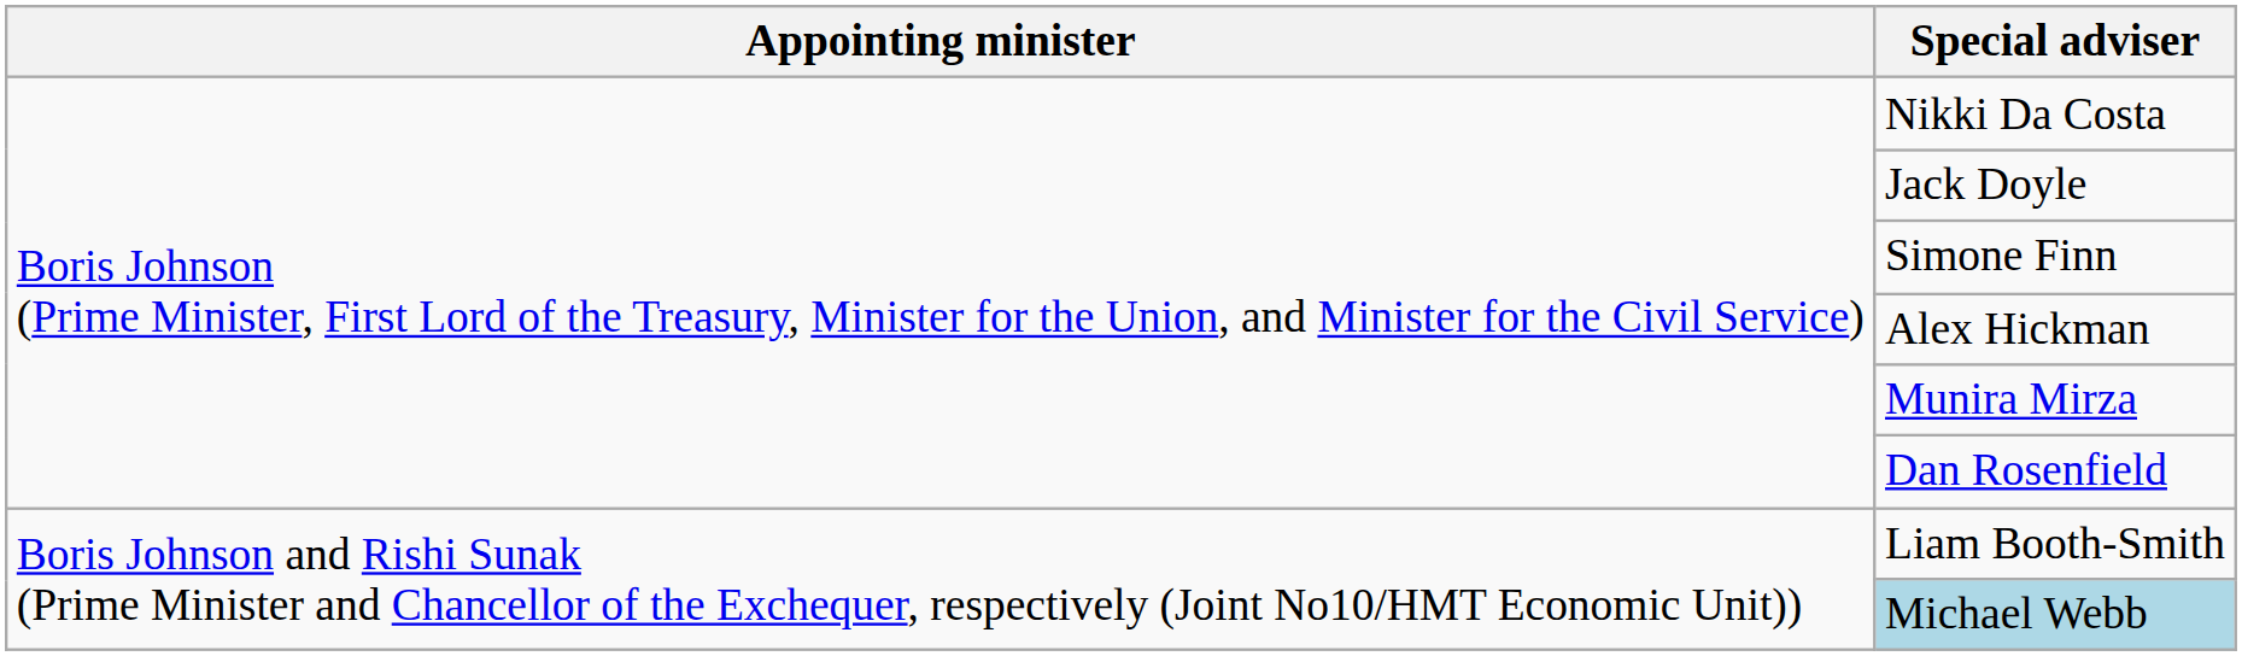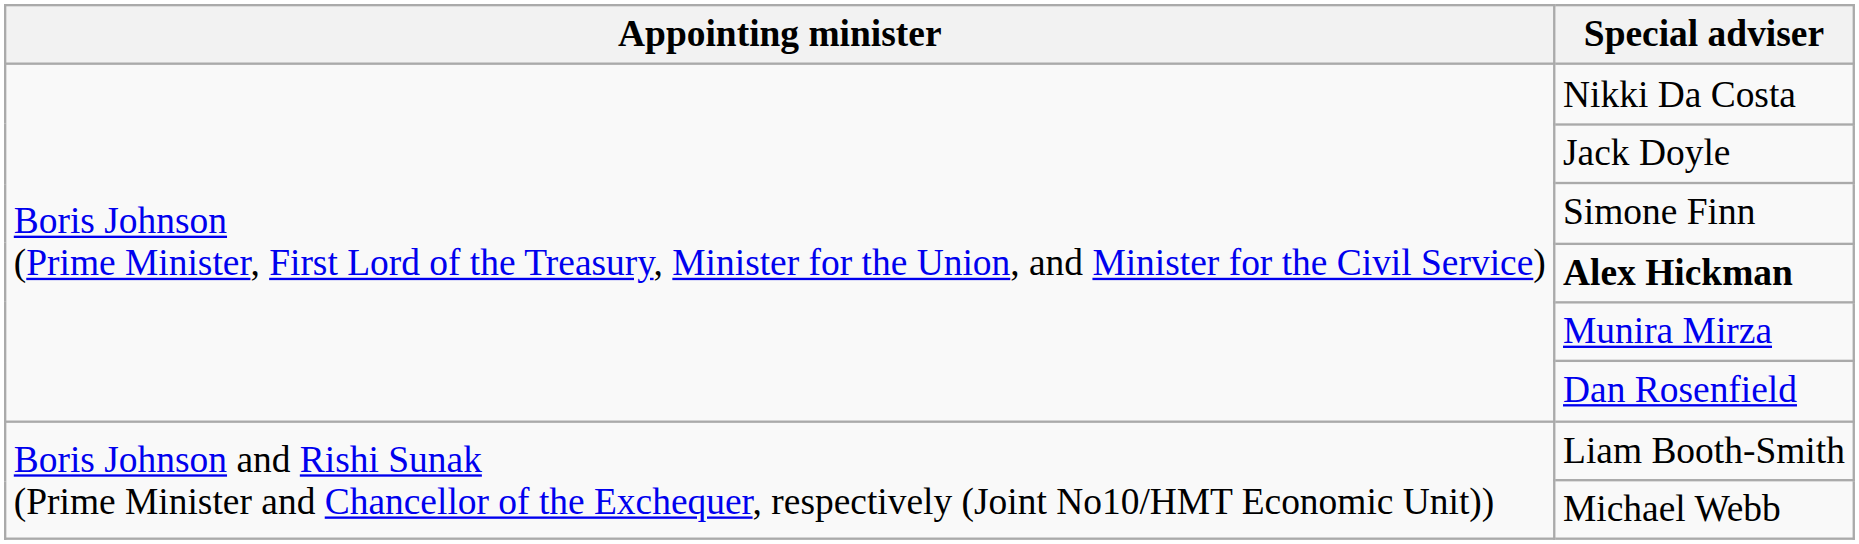Alex Hickman | Special adviser: normal -> bold
Michael Webb | Special adviser: lightblue background -> no background
